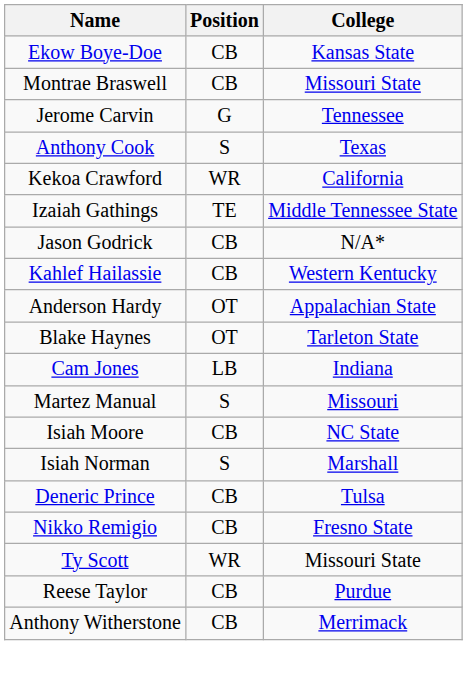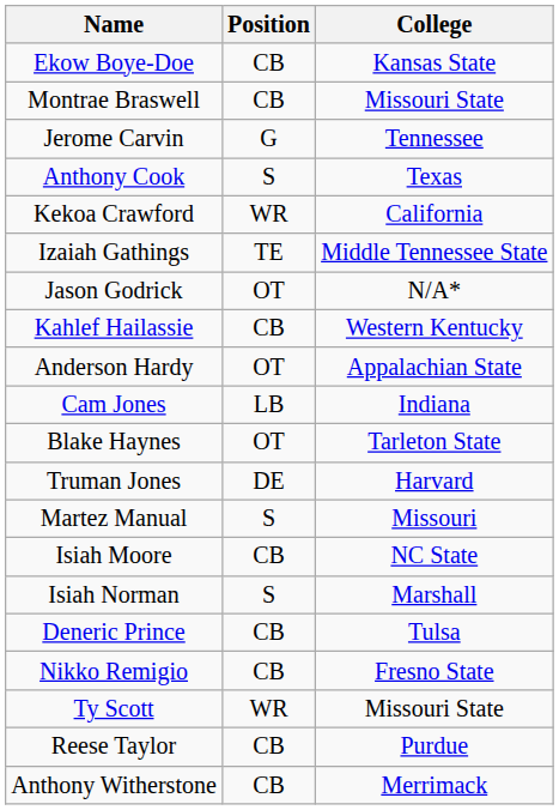Jason Godrick | Position: CB -> OT
rows swapped: Blake Haynes <-> Cam Jones
+ row: Truman Jones | DE | Harvard
